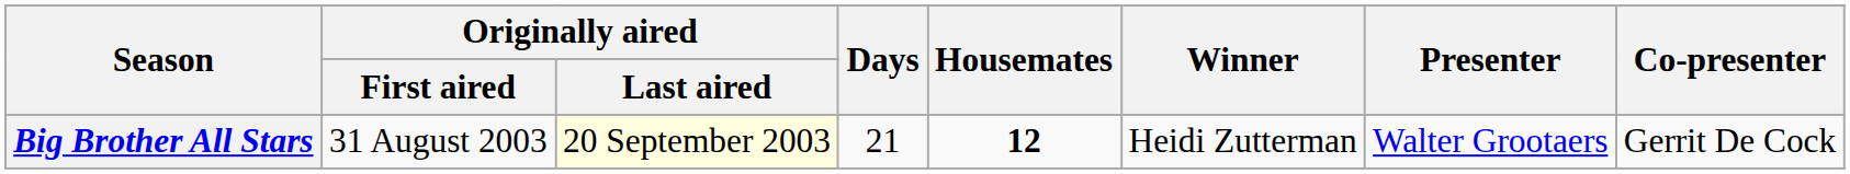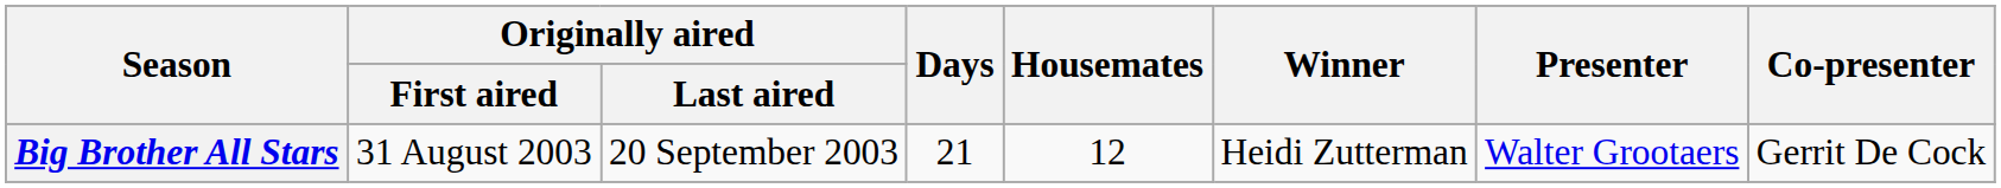row 3 | Originally aired / Last aired: lightyellow background -> no background
row 3 | Housemates: bold -> normal
